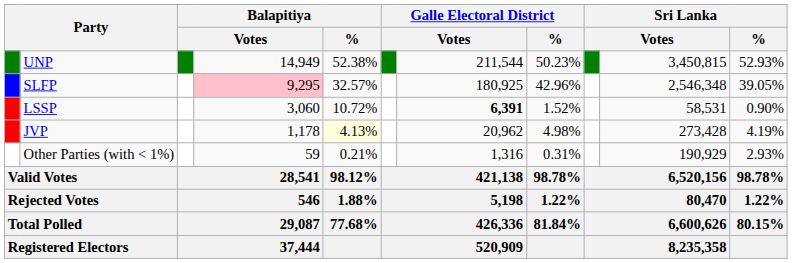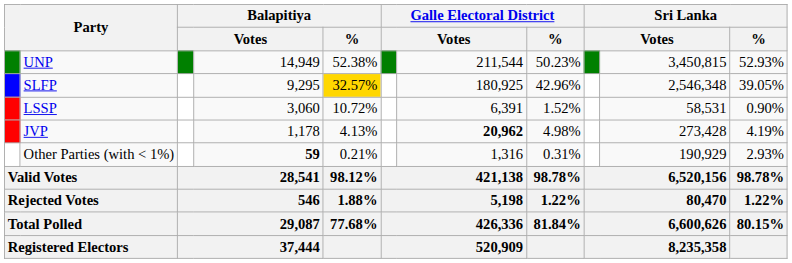SLFP | column 4: pink background -> no background
SLFP | Balapitiya / %: no background -> gold background
LSSP | column 7: bold -> normal
JVP | Balapitiya / %: lightyellow background -> no background
JVP | column 7: normal -> bold
Other Parties (with < 1%) | column 4: normal -> bold
